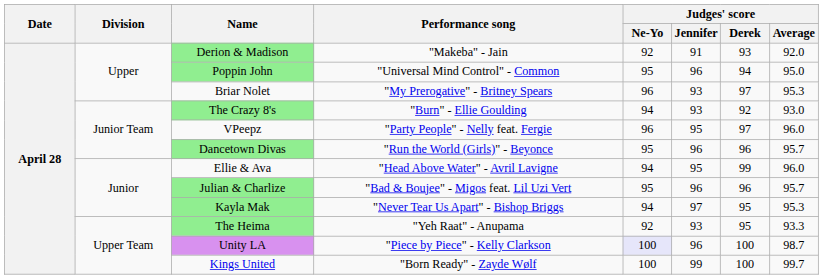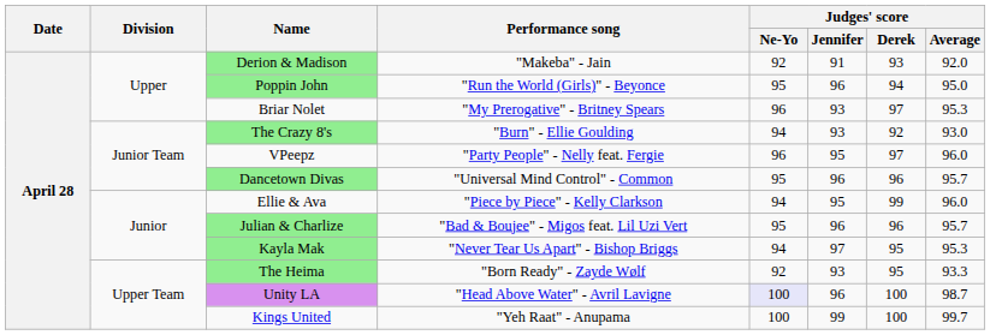Poppin John | Performance song: "Universal Mind Control" - Common -> "Run the World (Girls)" - Beyonce
Dancetown Divas | Performance song: "Run the World (Girls)" - Beyonce -> "Universal Mind Control" - Common
Ellie & Ava | Performance song: "Head Above Water" - Avril Lavigne -> "Piece by Piece" - Kelly Clarkson
The Heima | Performance song: "Yeh Raat" - Anupama -> "Born Ready" - Zayde Wølf
Unity LA | Performance song: "Piece by Piece" - Kelly Clarkson -> "Head Above Water" - Avril Lavigne
Kings United | Performance song: "Born Ready" - Zayde Wølf -> "Yeh Raat" - Anupama
